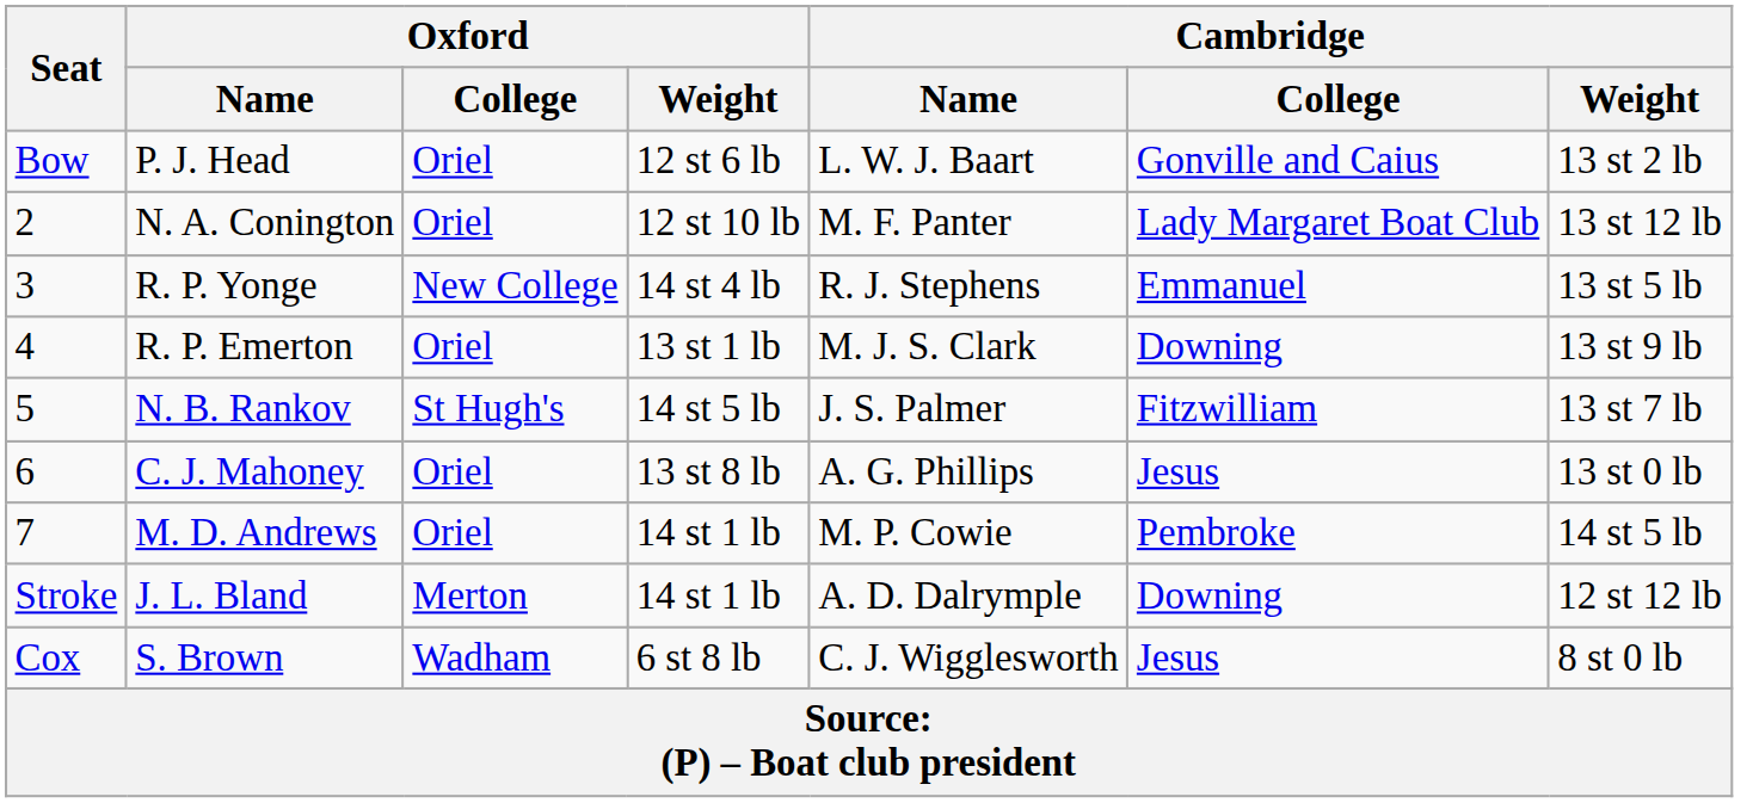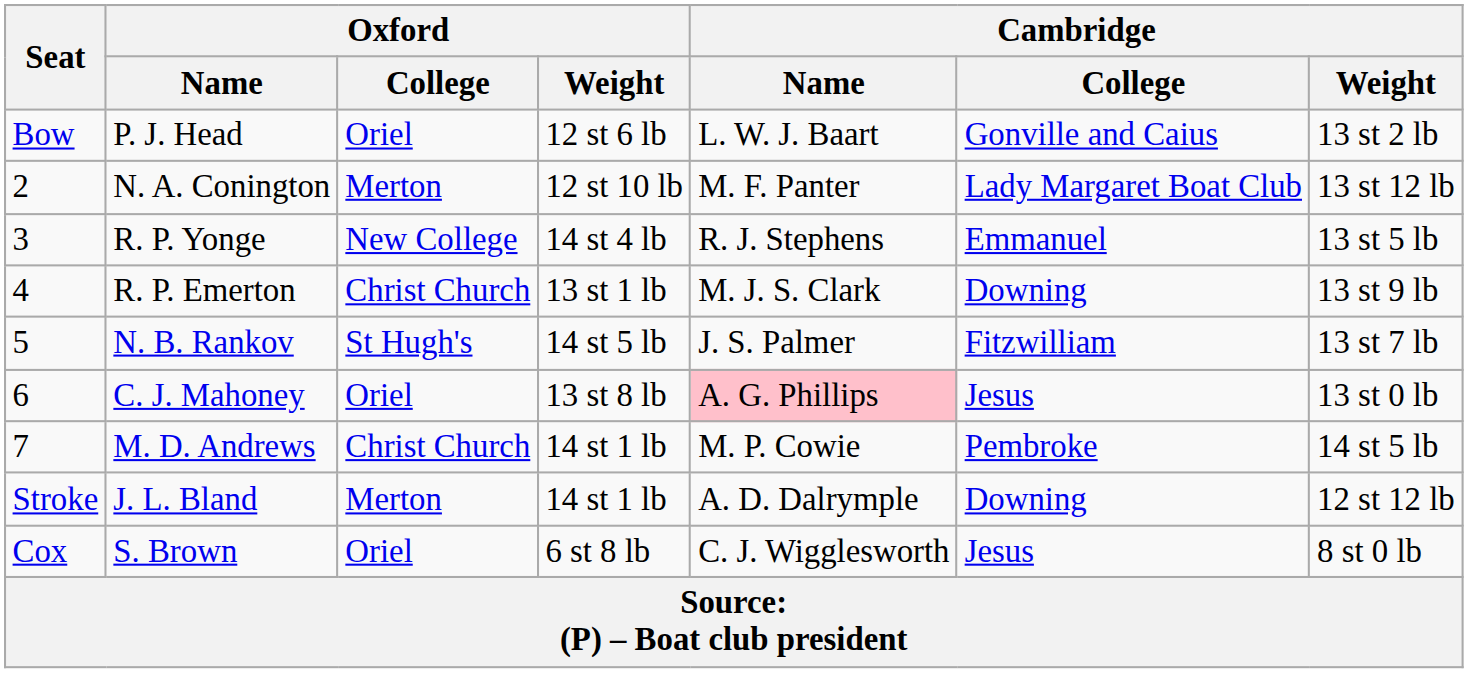N. A. Conington | Oxford / College: Oriel -> Merton
R. P. Emerton | Oxford / College: Oriel -> Christ Church
C. J. Mahoney | Cambridge / Name: no background -> pink background
M. D. Andrews | Oxford / College: Oriel -> Christ Church
S. Brown | Oxford / College: Wadham -> Oriel
